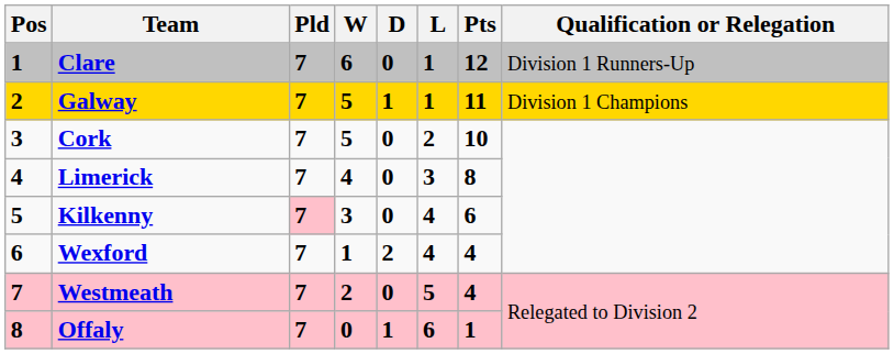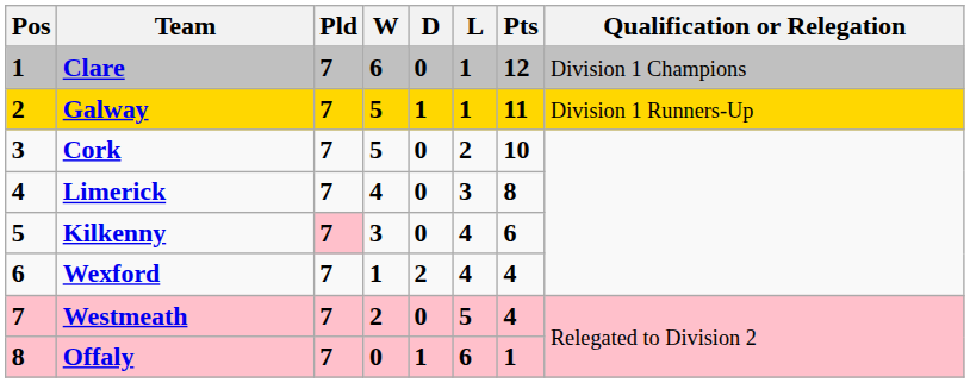Clare | Qualification or Relegation: Division 1 Runners-Up -> Division 1 Champions
Galway | Qualification or Relegation: Division 1 Champions -> Division 1 Runners-Up
